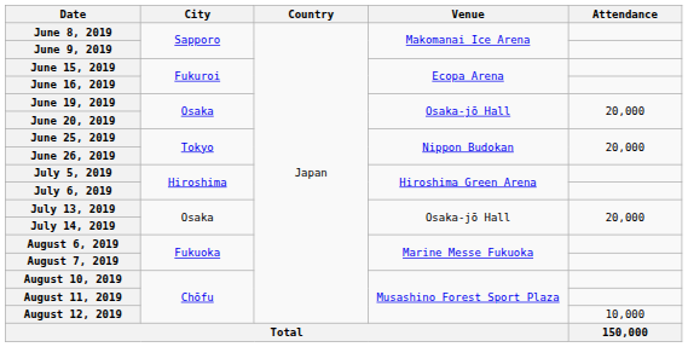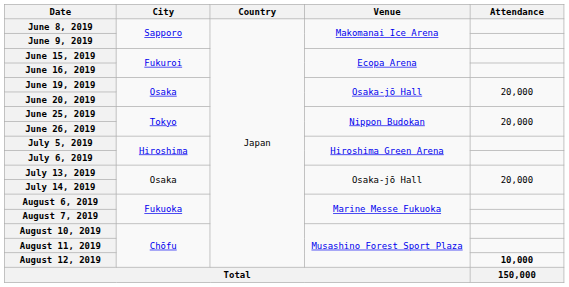August 12, 2019 | Attendance: normal -> bold
